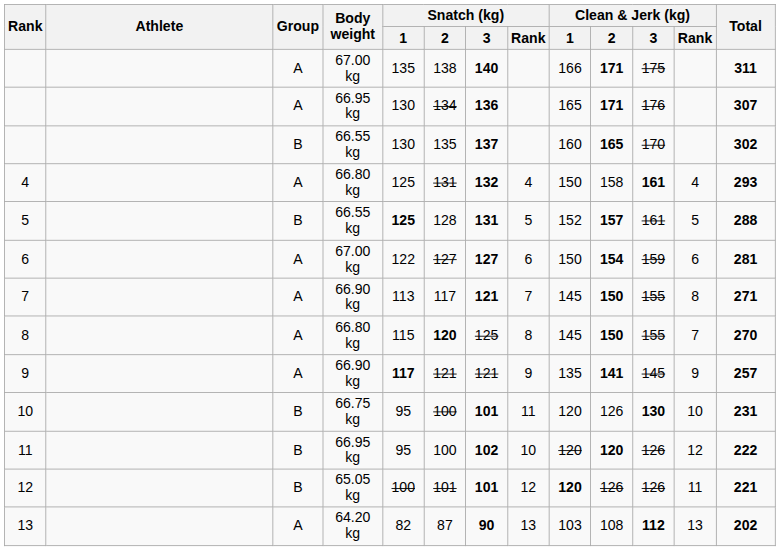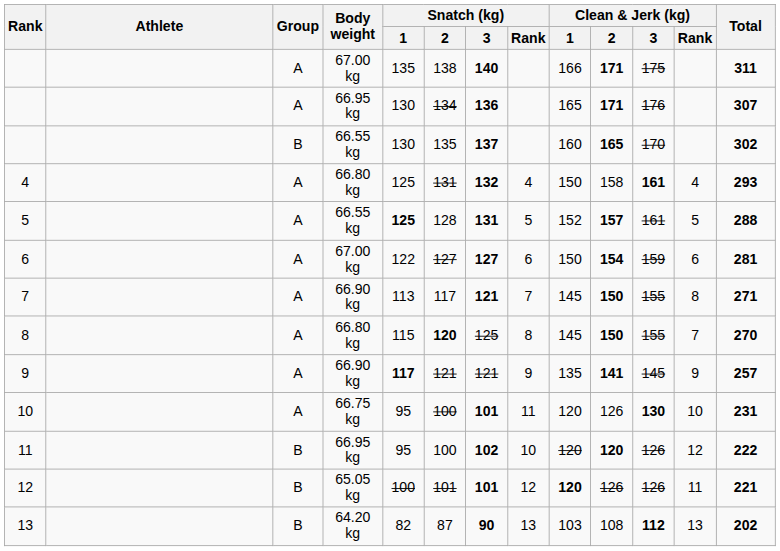row 7 | Group: B -> A
row 12 | Group: B -> A
row 15 | Group: A -> B
